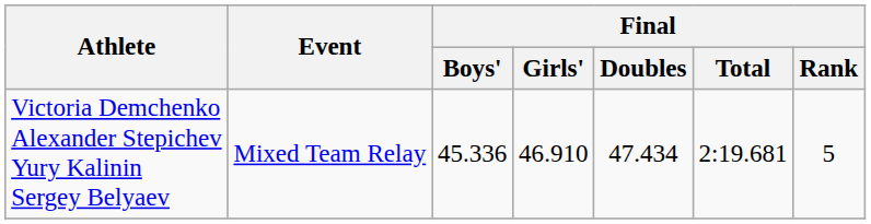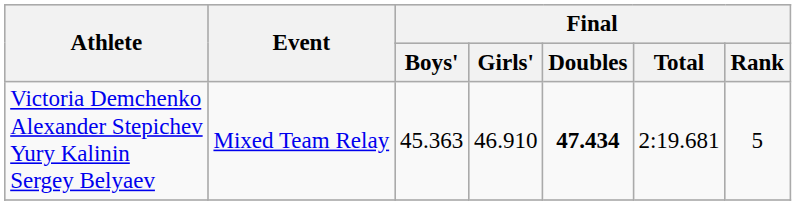row 3 | Final / Boys': 45.336 -> 45.363
row 3 | Final / Doubles: normal -> bold
